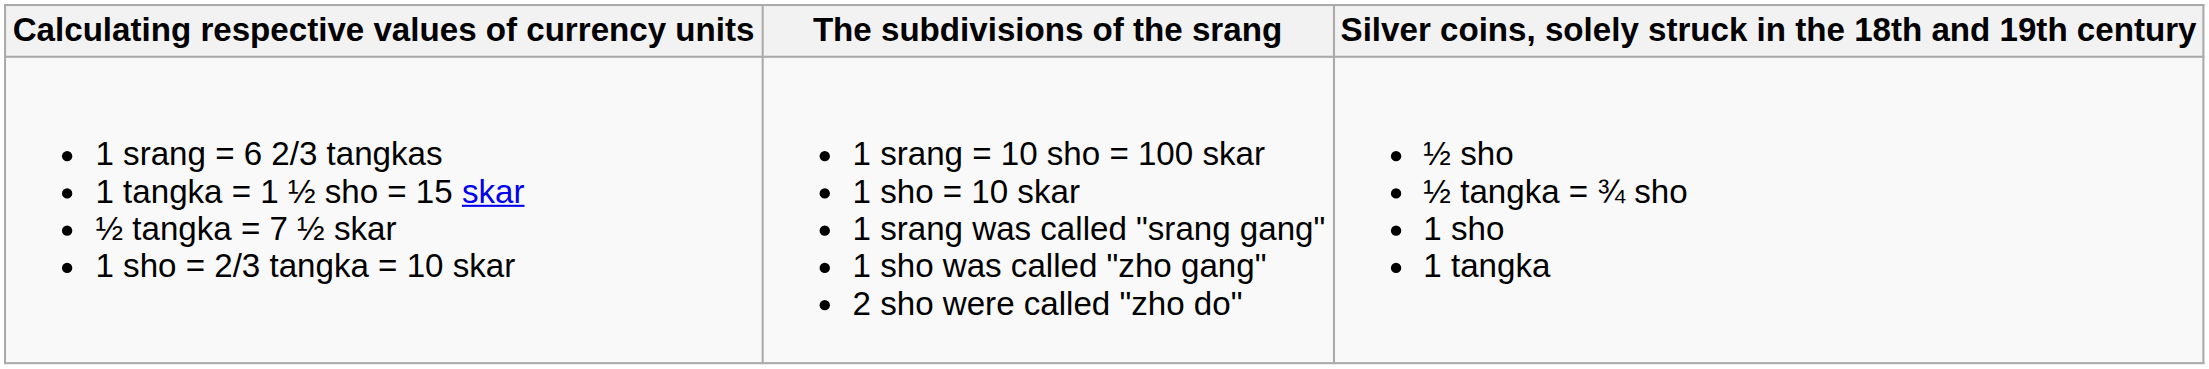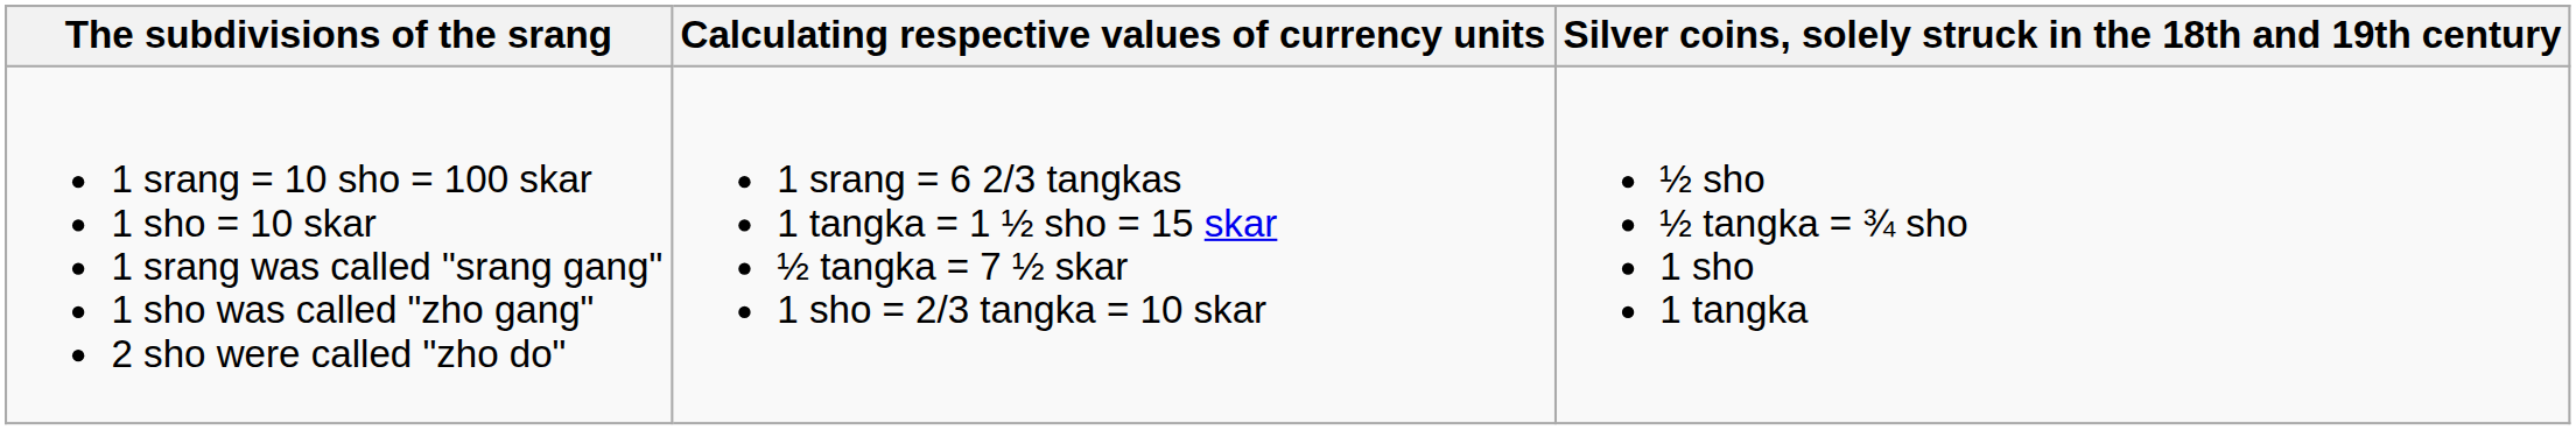columns swapped: Calculating respective values of currency units <-> The subdivisions of the srang
